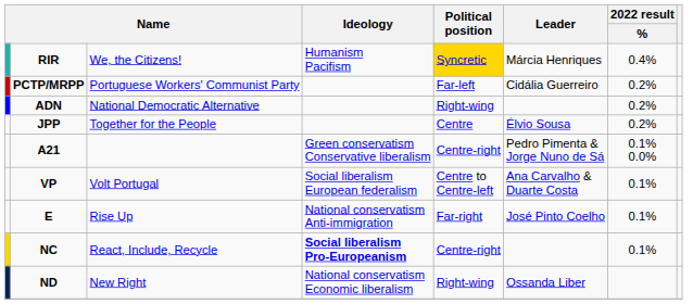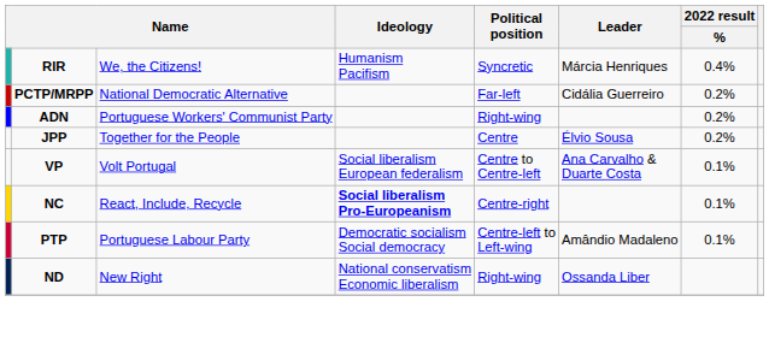RIR | Political position: gold background -> no background
PCTP/MRPP | column 3: Portuguese Workers' Communist Party -> National Democratic Alternative
ADN | column 3: National Democratic Alternative -> Portuguese Workers' Communist Party
- row: A21 | Green conservatism Conservative liberalism | Centre-right | Pedro Pimenta & Jorge Nuno de Sá | 0.1% 0.0%
- row: E | Rise Up | National conservatism Anti-immigration | Far-right | José Pinto Coelho | 0.1%
+ row: PTP | Portuguese Labour Party | Democratic socialism Social democracy | Centre-left to Left-wing | Amândio Madaleno | 0.1%
